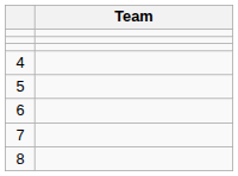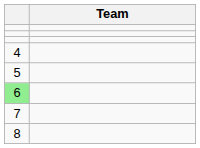row 7 | column 1: no background -> lightgreen background
